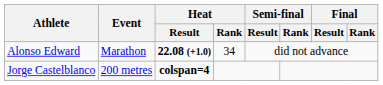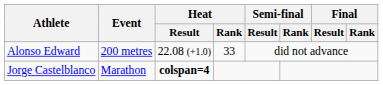Alonso Edward | Event: Marathon -> 200 metres
Alonso Edward | Heat / Result: bold -> normal
Alonso Edward | Heat / Rank: 34 -> 33
Jorge Castelblanco | Event: 200 metres -> Marathon
